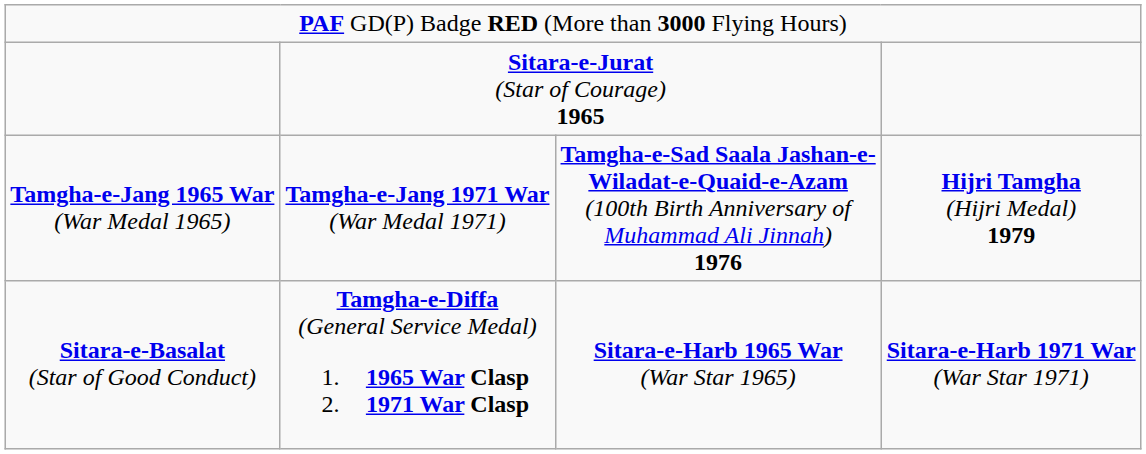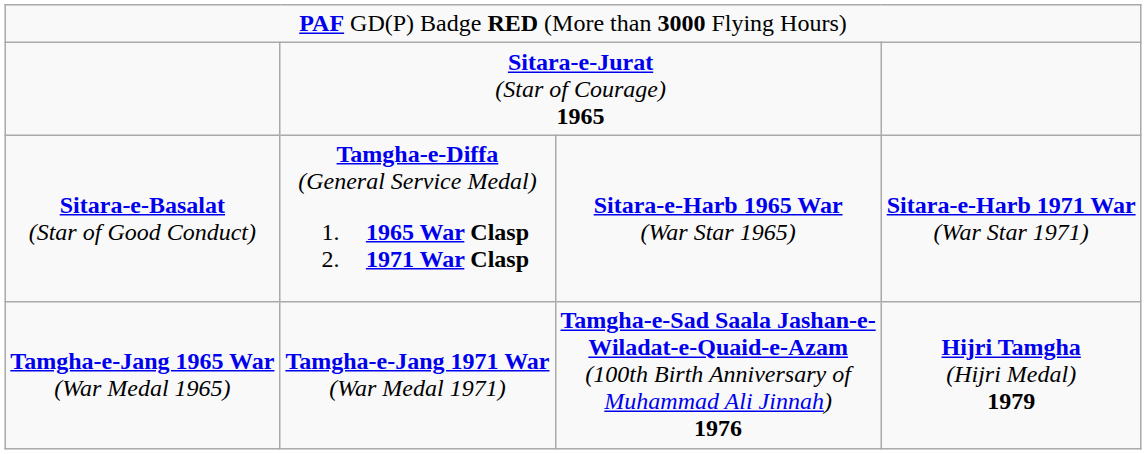rows swapped: Sitara-e-Basalat (Star of Good Conduct) <-> Tamgha-e-Jang 1965 War (War Medal 1965)
